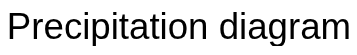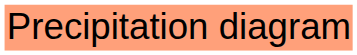row 1 | column 1: no background -> lightsalmon background
